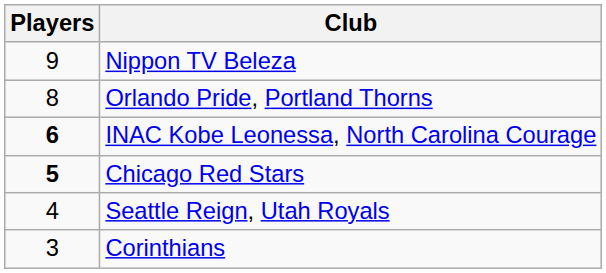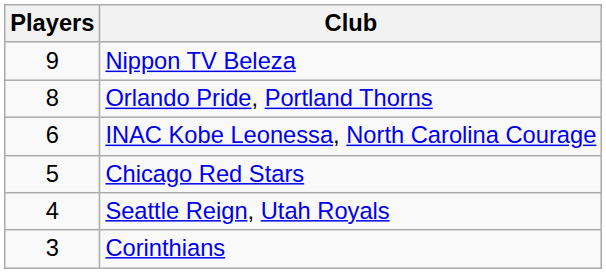INAC Kobe Leonessa, North Carolina Courage | Players: bold -> normal
Chicago Red Stars | Players: bold -> normal
